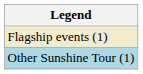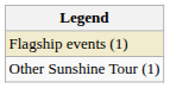row 3 | column 1: lightblue background -> no background
